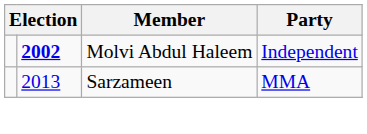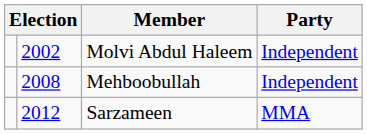Molvi Abdul Haleem | column 2: bold -> normal
+ row: 2008 | Mehboobullah | Independent
Sarzameen | column 2: 2013 -> 2012
